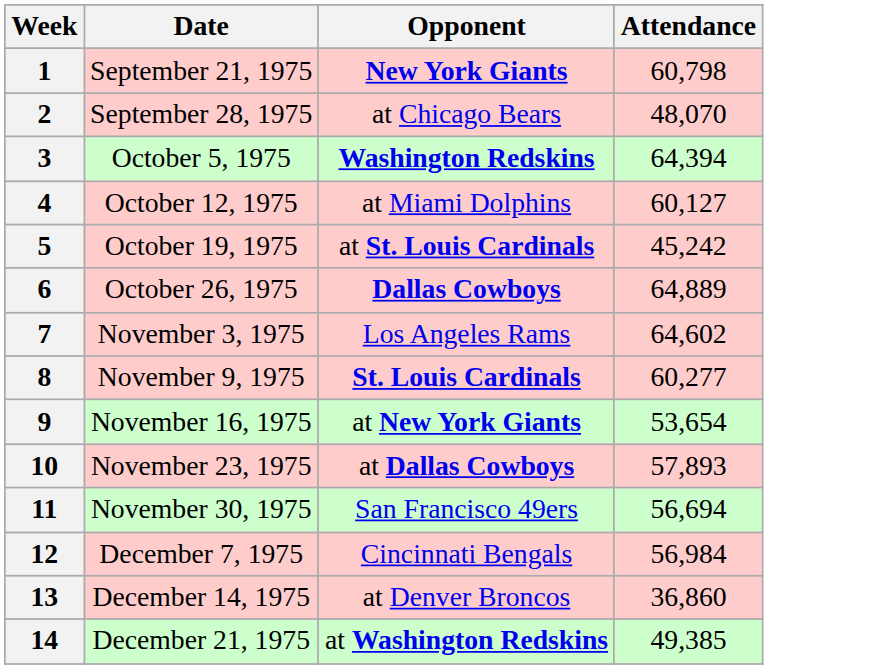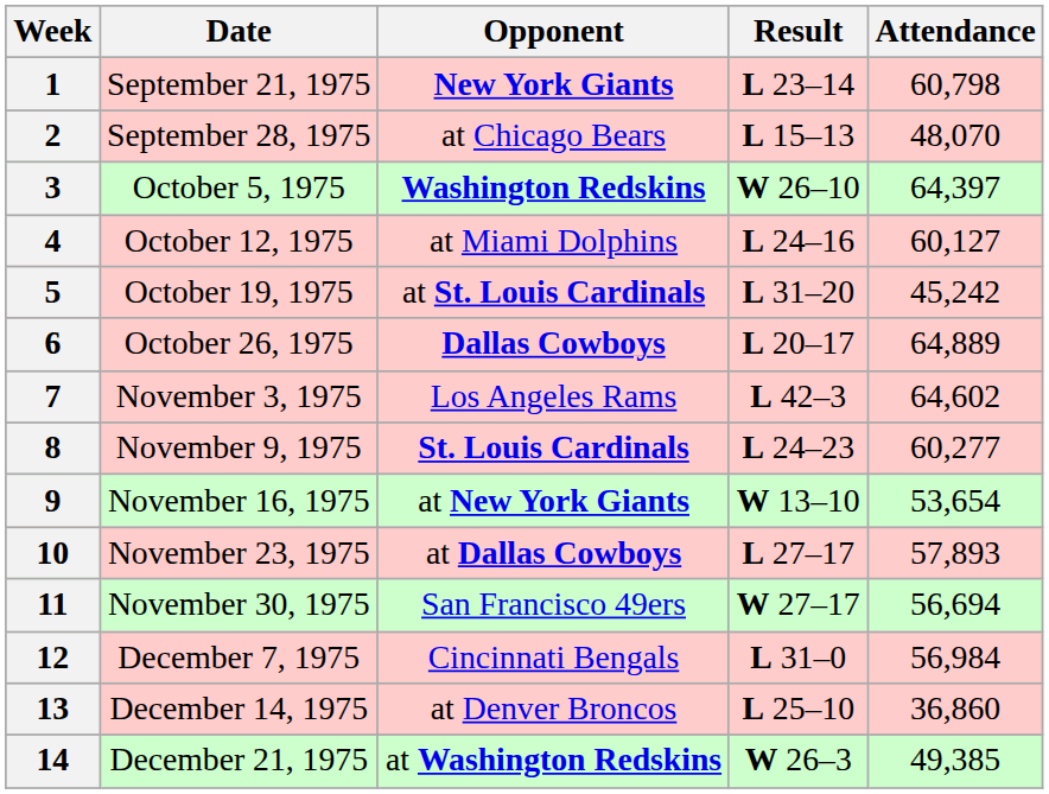+ column: Result | L 23–14 | L 15–13 | W 26–10 | L 24–16 | L 31–20 | L 20–17 | L 42–3 | L 24–23 | W 13–10 | L 27–17 | W 27–17 | L 31–0 | L 25–10 | W 26–3
3 | Attendance: 64,394 -> 64,397
